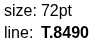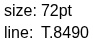line: | column 2: bold -> normal
